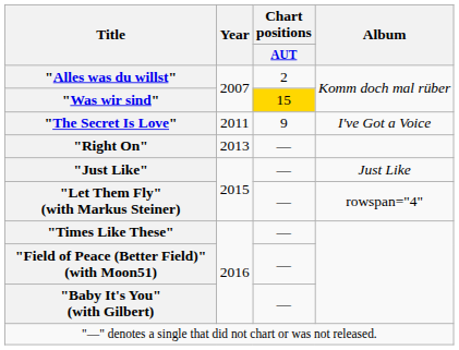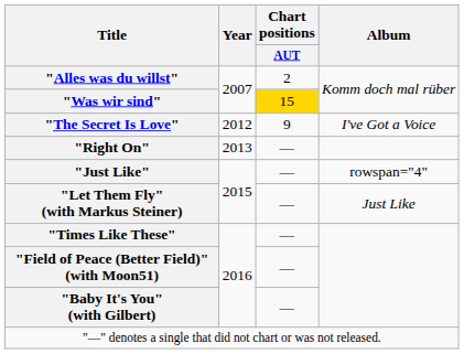"The Secret Is Love" | Year: 2011 -> 2012
"Just Like" | Album: Just Like -> rowspan="4"
"Let Them Fly" (with Markus Steiner) | Album: rowspan="4" -> Just Like
